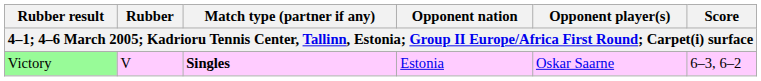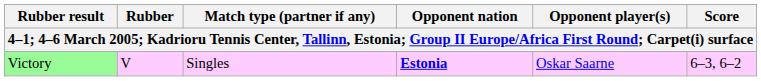Victory | Match type (partner if any): bold -> normal
Victory | Opponent nation: normal -> bold
